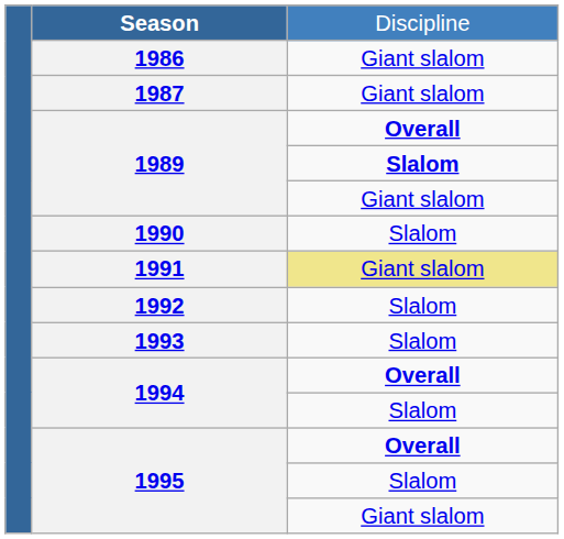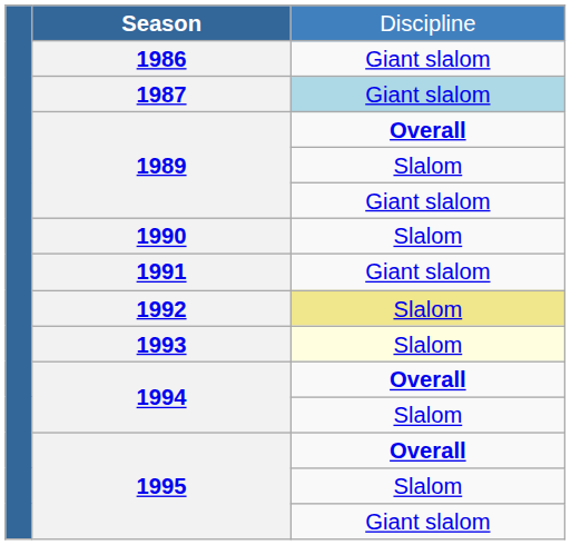1987 | column 3: no background -> lightblue background
1989 / Slalom | column 3: bold -> normal
1991 | column 3: khaki background -> no background
1992 | column 3: no background -> khaki background
1993 | column 3: no background -> lightyellow background
